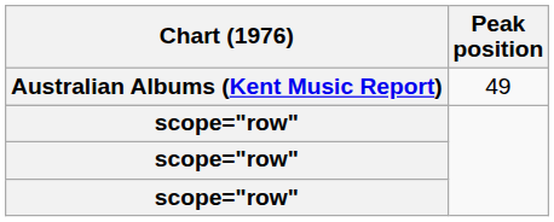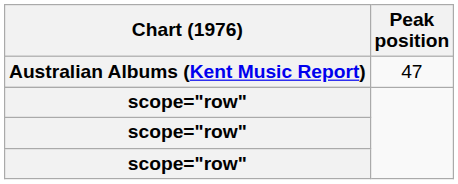Australian Albums (Kent Music Report) | Peak position: 49 -> 47
